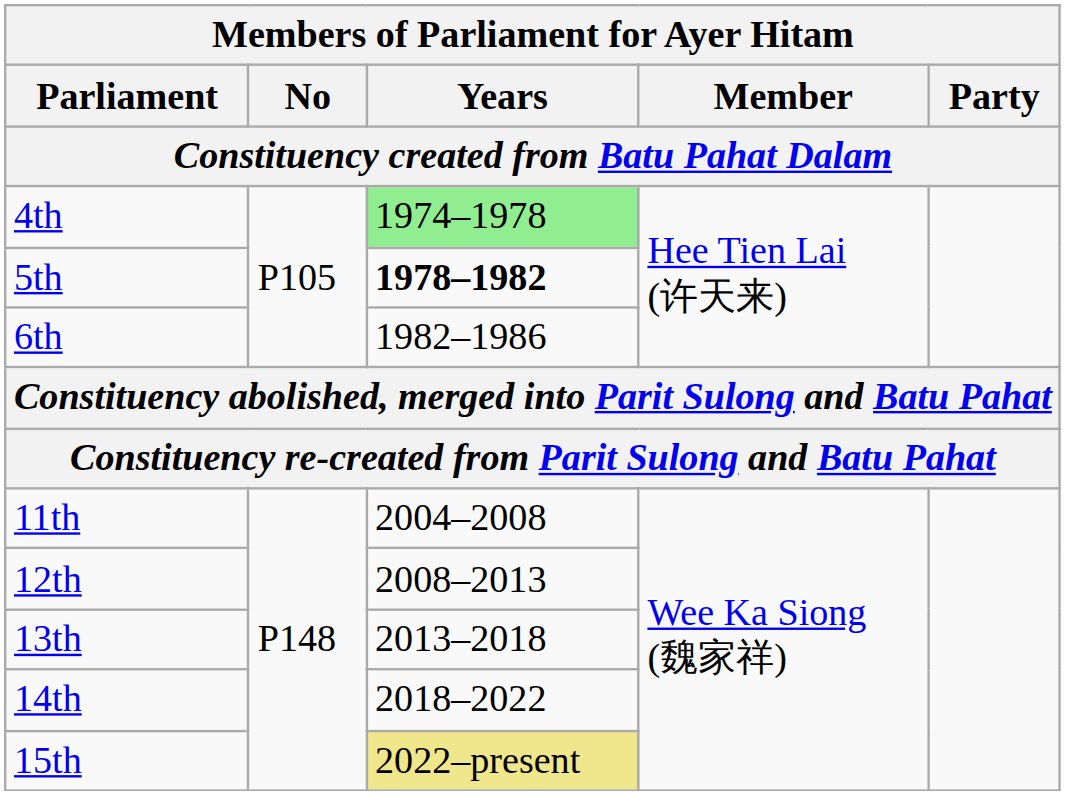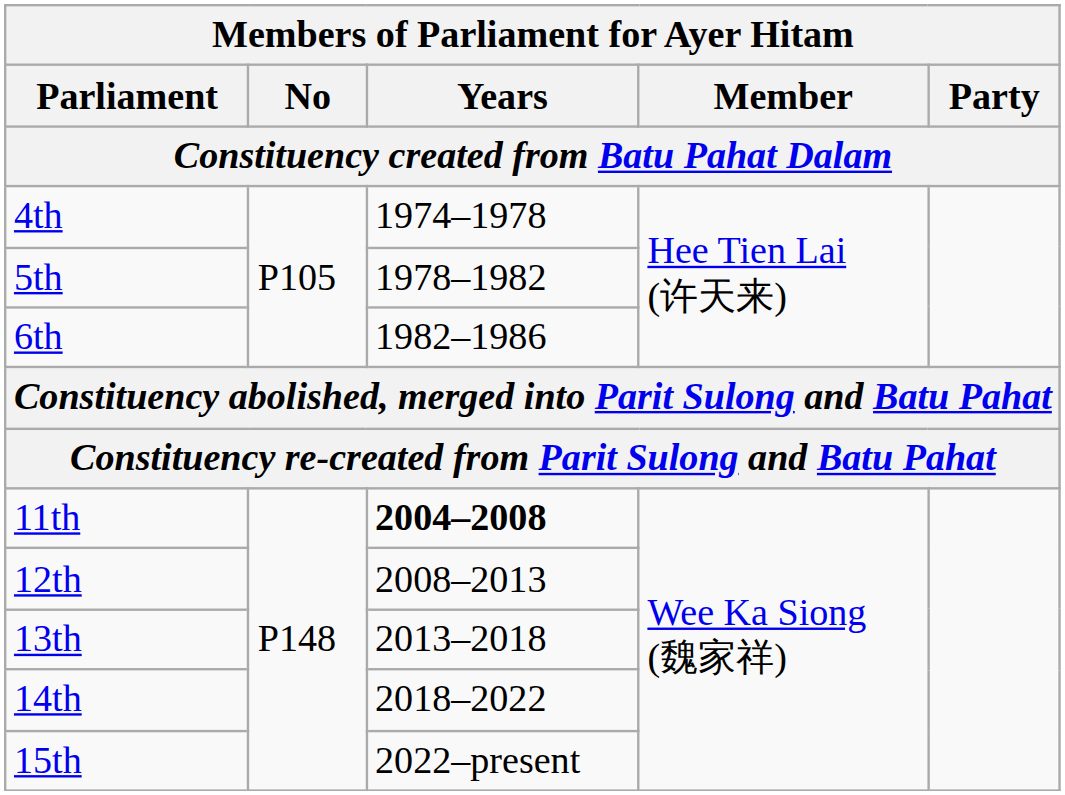4th | Years: lightgreen background -> no background
5th | Years: bold -> normal
11th | Years: normal -> bold
15th | Years: khaki background -> no background
